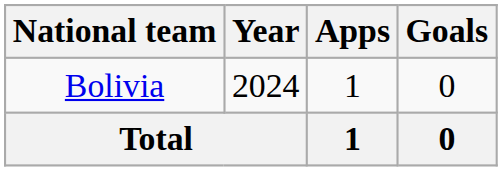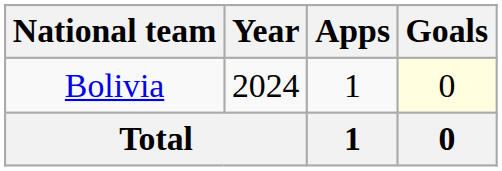Bolivia | Goals: no background -> lightyellow background
